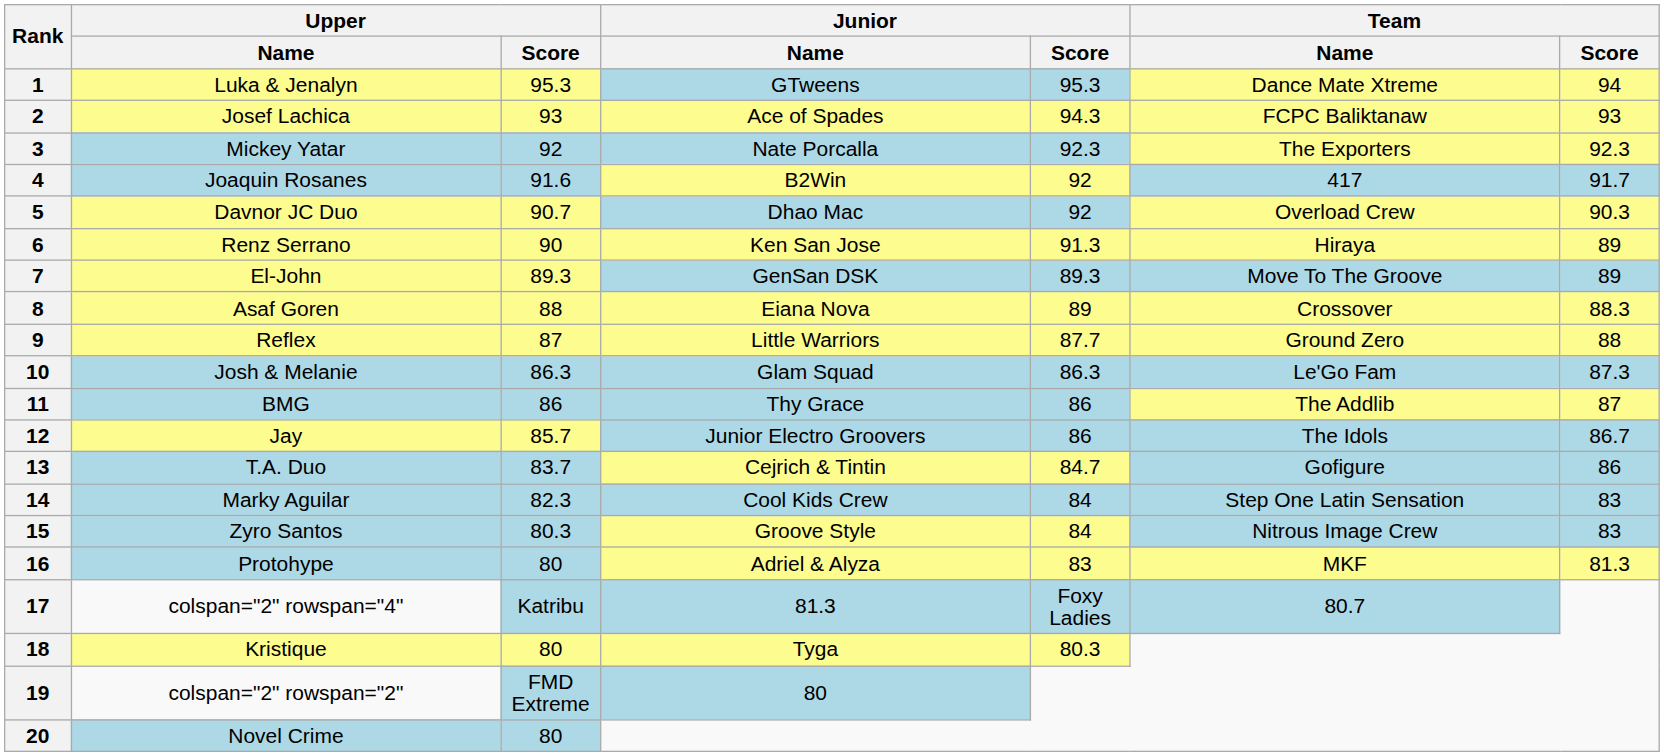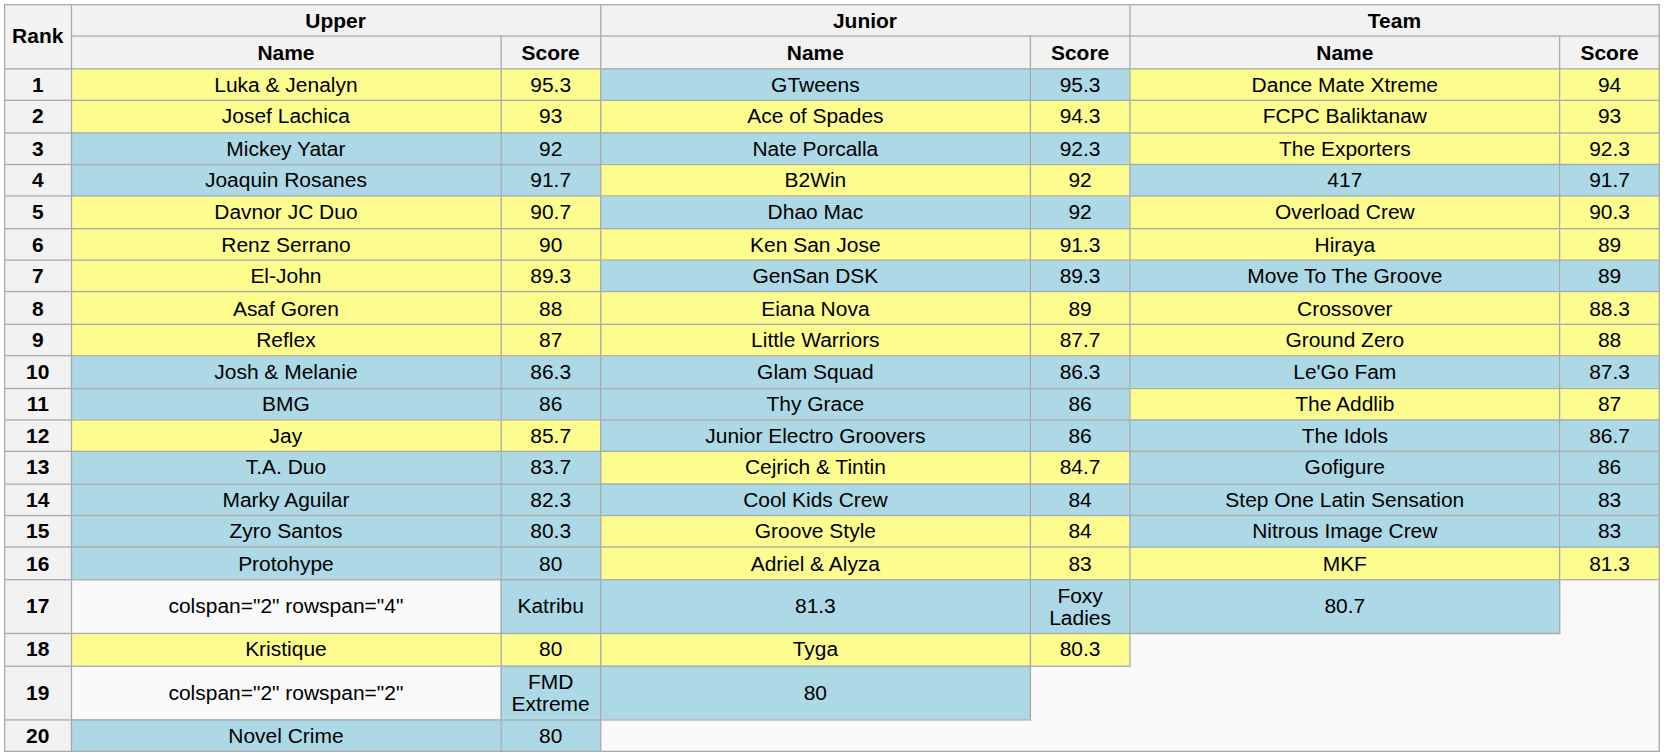4 | Upper / Score: 91.6 -> 91.7
